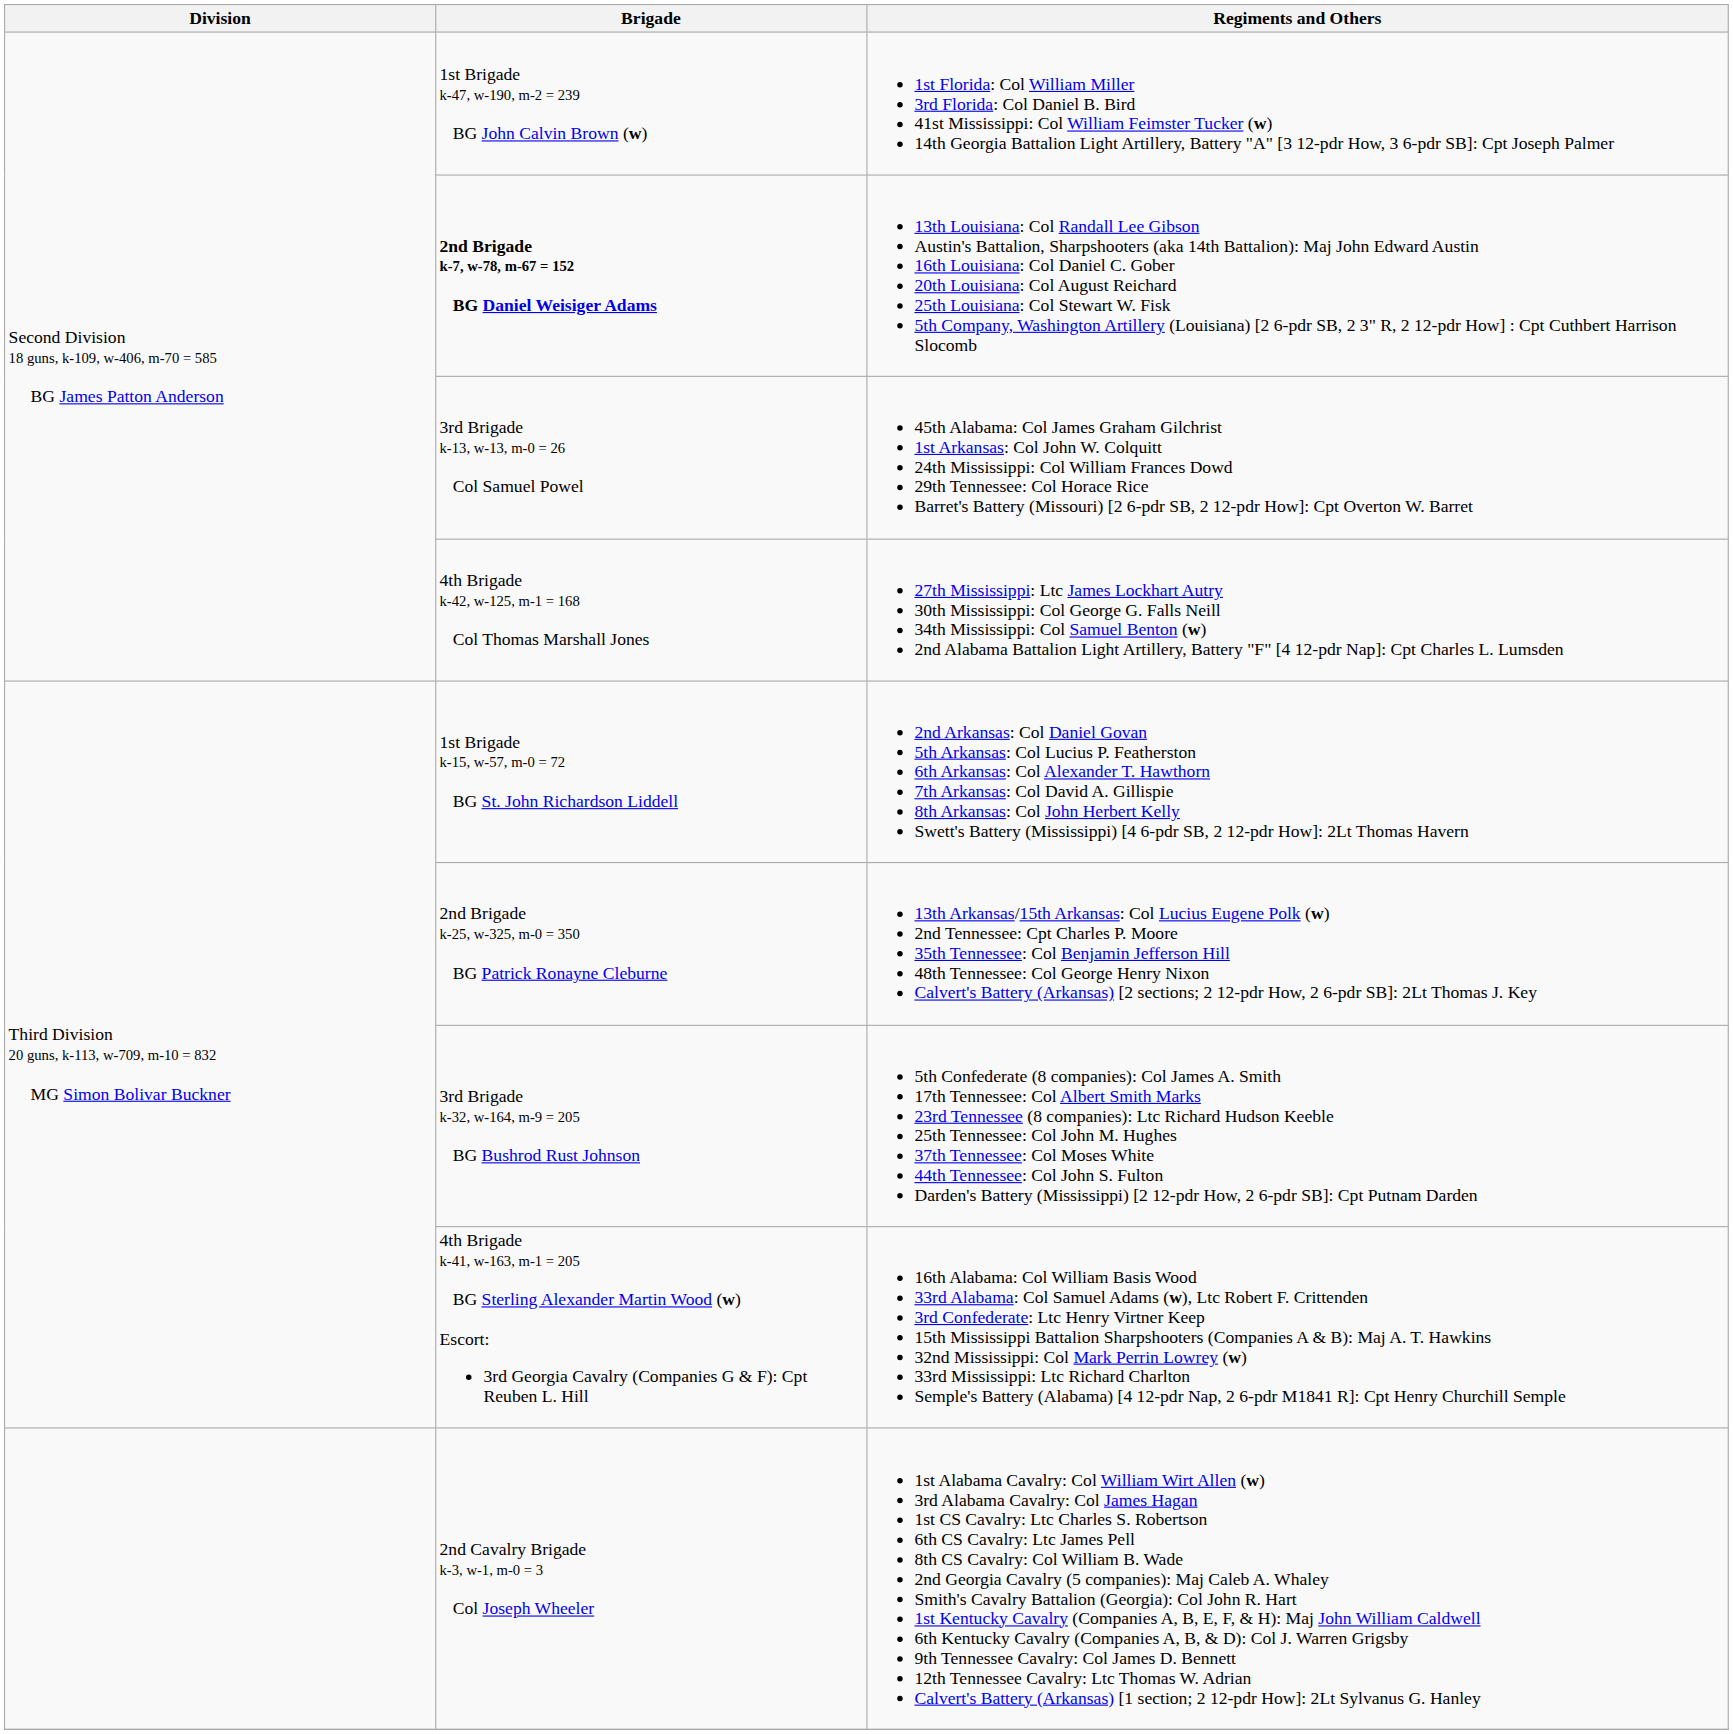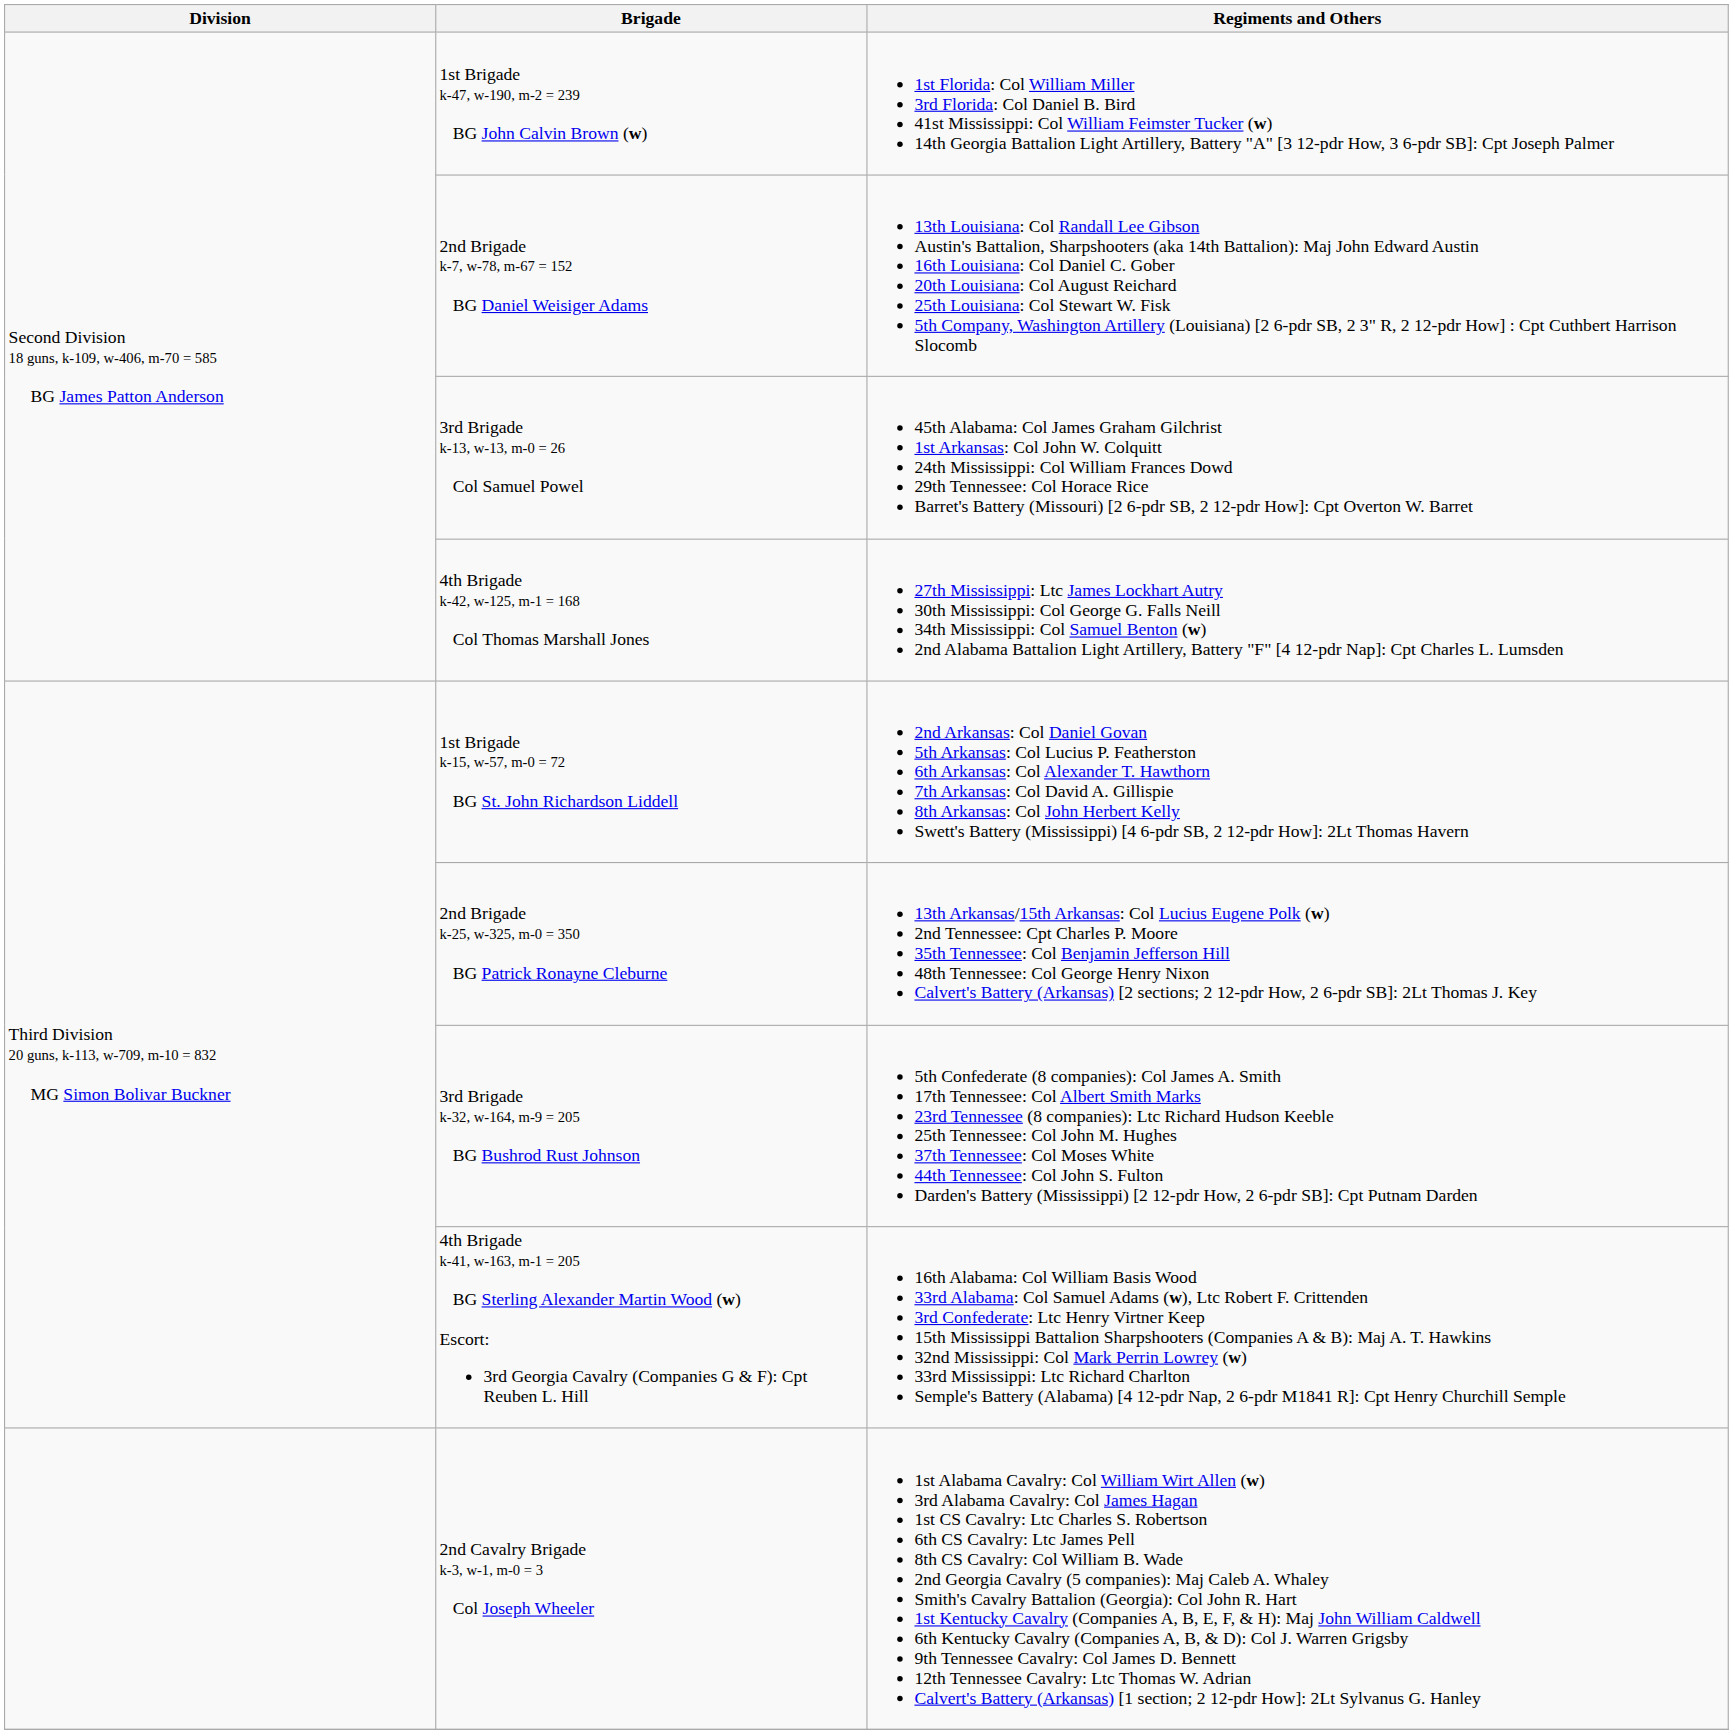2nd Brigade k-7, w-78, m-67 = 152 BG Daniel Weisiger Adams | Brigade: bold -> normal
